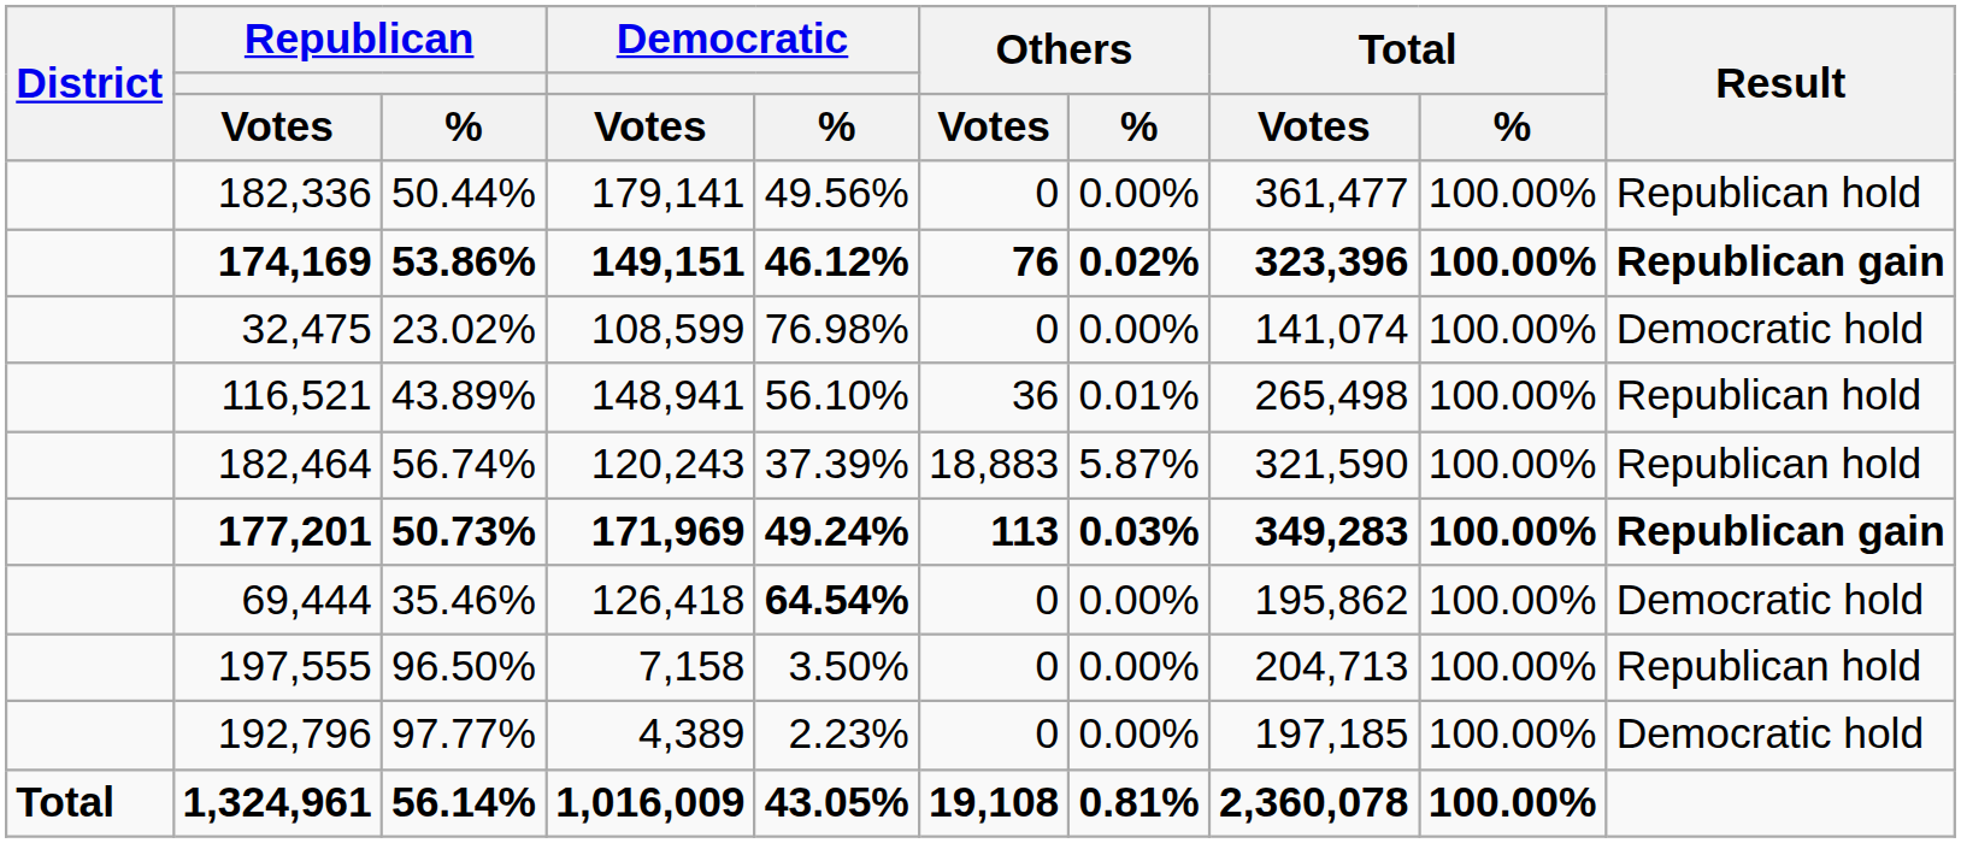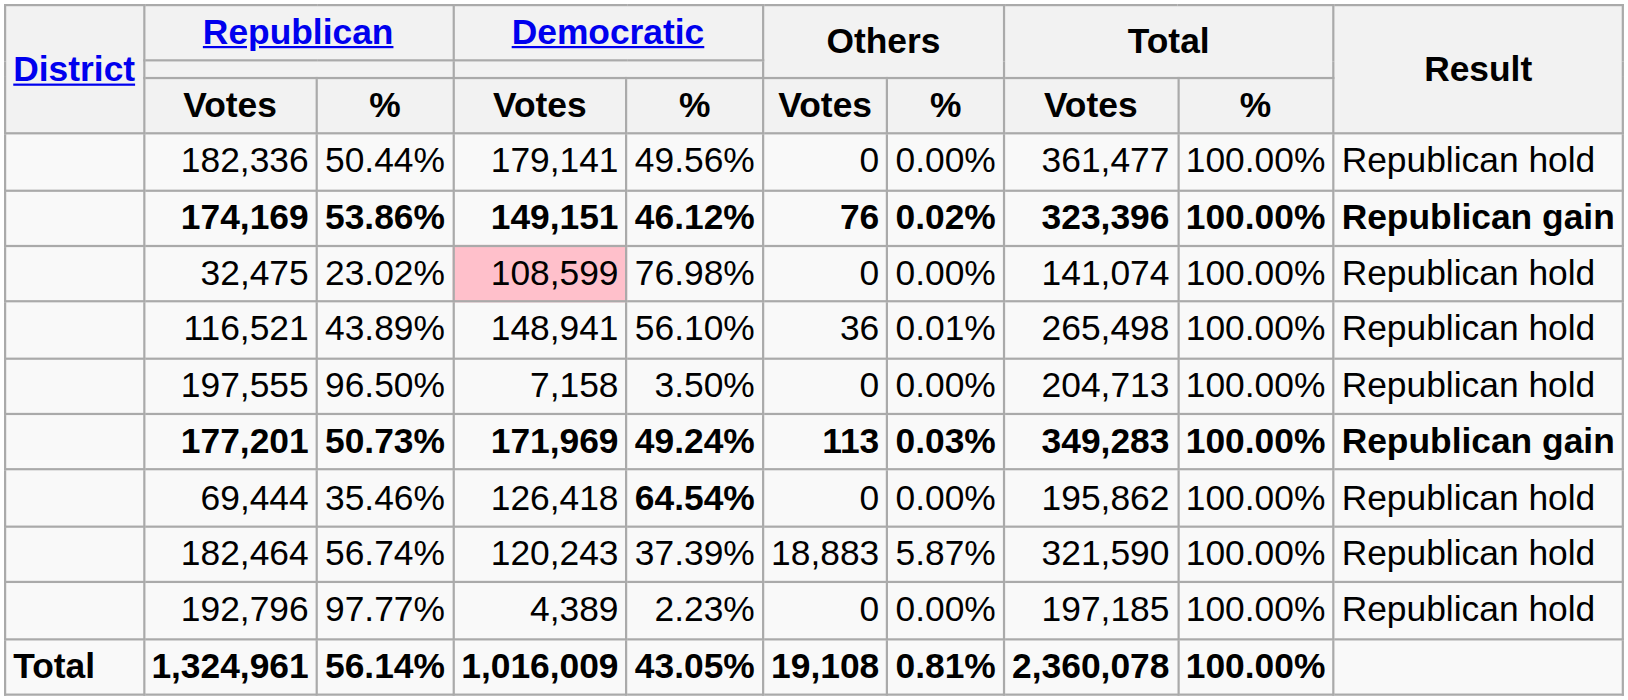32,475 | Democratic / Votes: no background -> pink background
32,475 | Result: Democratic hold -> Republican hold
rows swapped: 182,464 <-> 197,555
69,444 | Result: Democratic hold -> Republican hold
192,796 | Result: Democratic hold -> Republican hold
